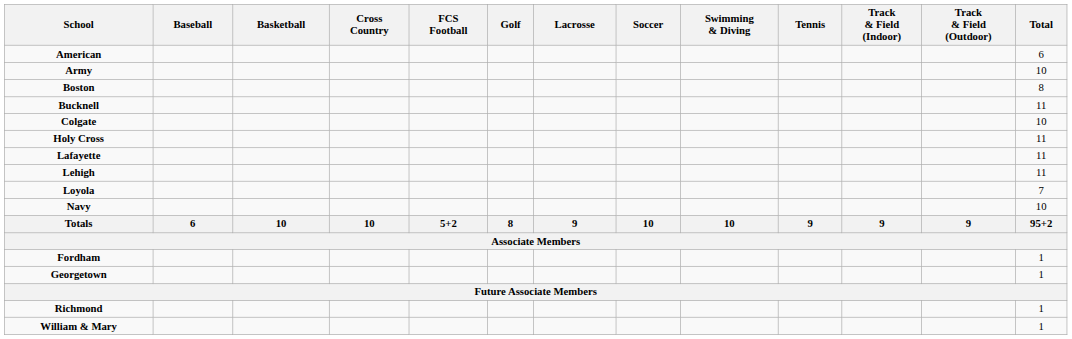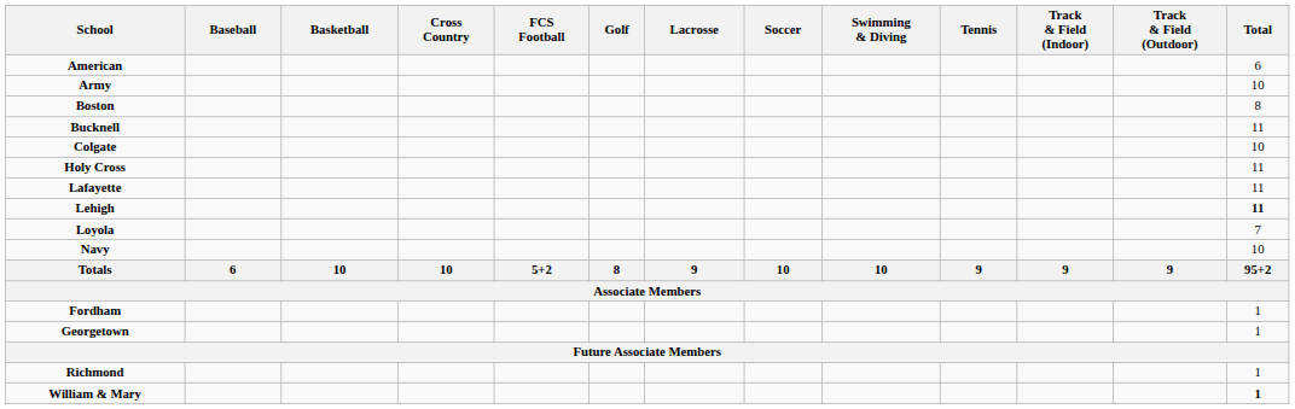Lehigh | Total: normal -> bold
William & Mary | Total: normal -> bold
